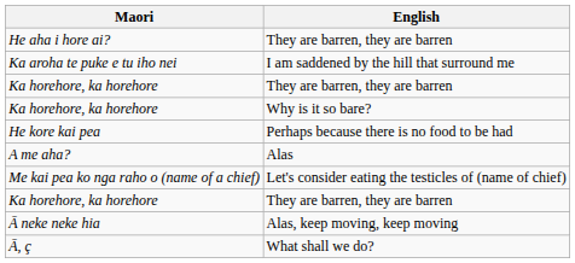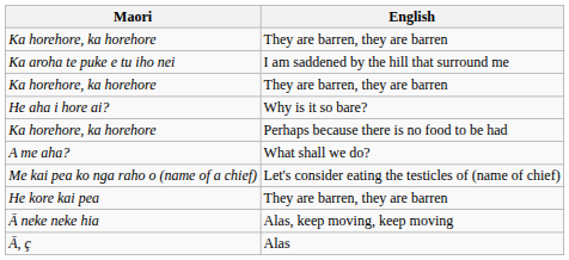row 2 | Maori: He aha i hore ai? -> Ka horehore, ka horehore
row 5 | Maori: Ka horehore, ka horehore -> He aha i hore ai?
row 6 | Maori: He kore kai pea -> Ka horehore, ka horehore
row 7 | English: Alas -> What shall we do?
row 9 | Maori: Ka horehore, ka horehore -> He kore kai pea
row 11 | English: What shall we do? -> Alas
